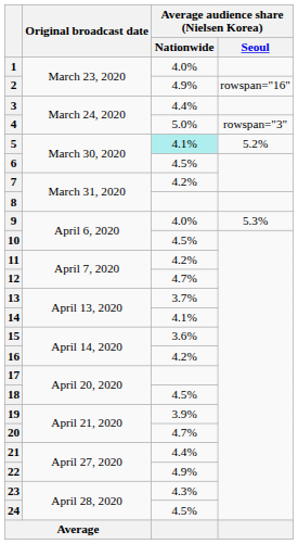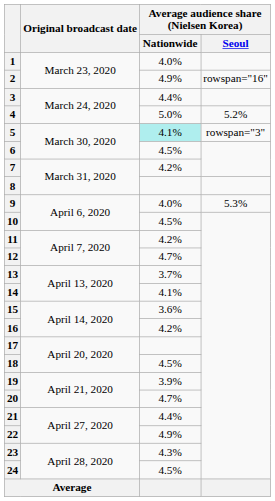4 | Average audience share (Nielsen Korea) / Seoul: rowspan="3" -> 5.2%
5 | Average audience share (Nielsen Korea) / Seoul: 5.2% -> rowspan="3"
